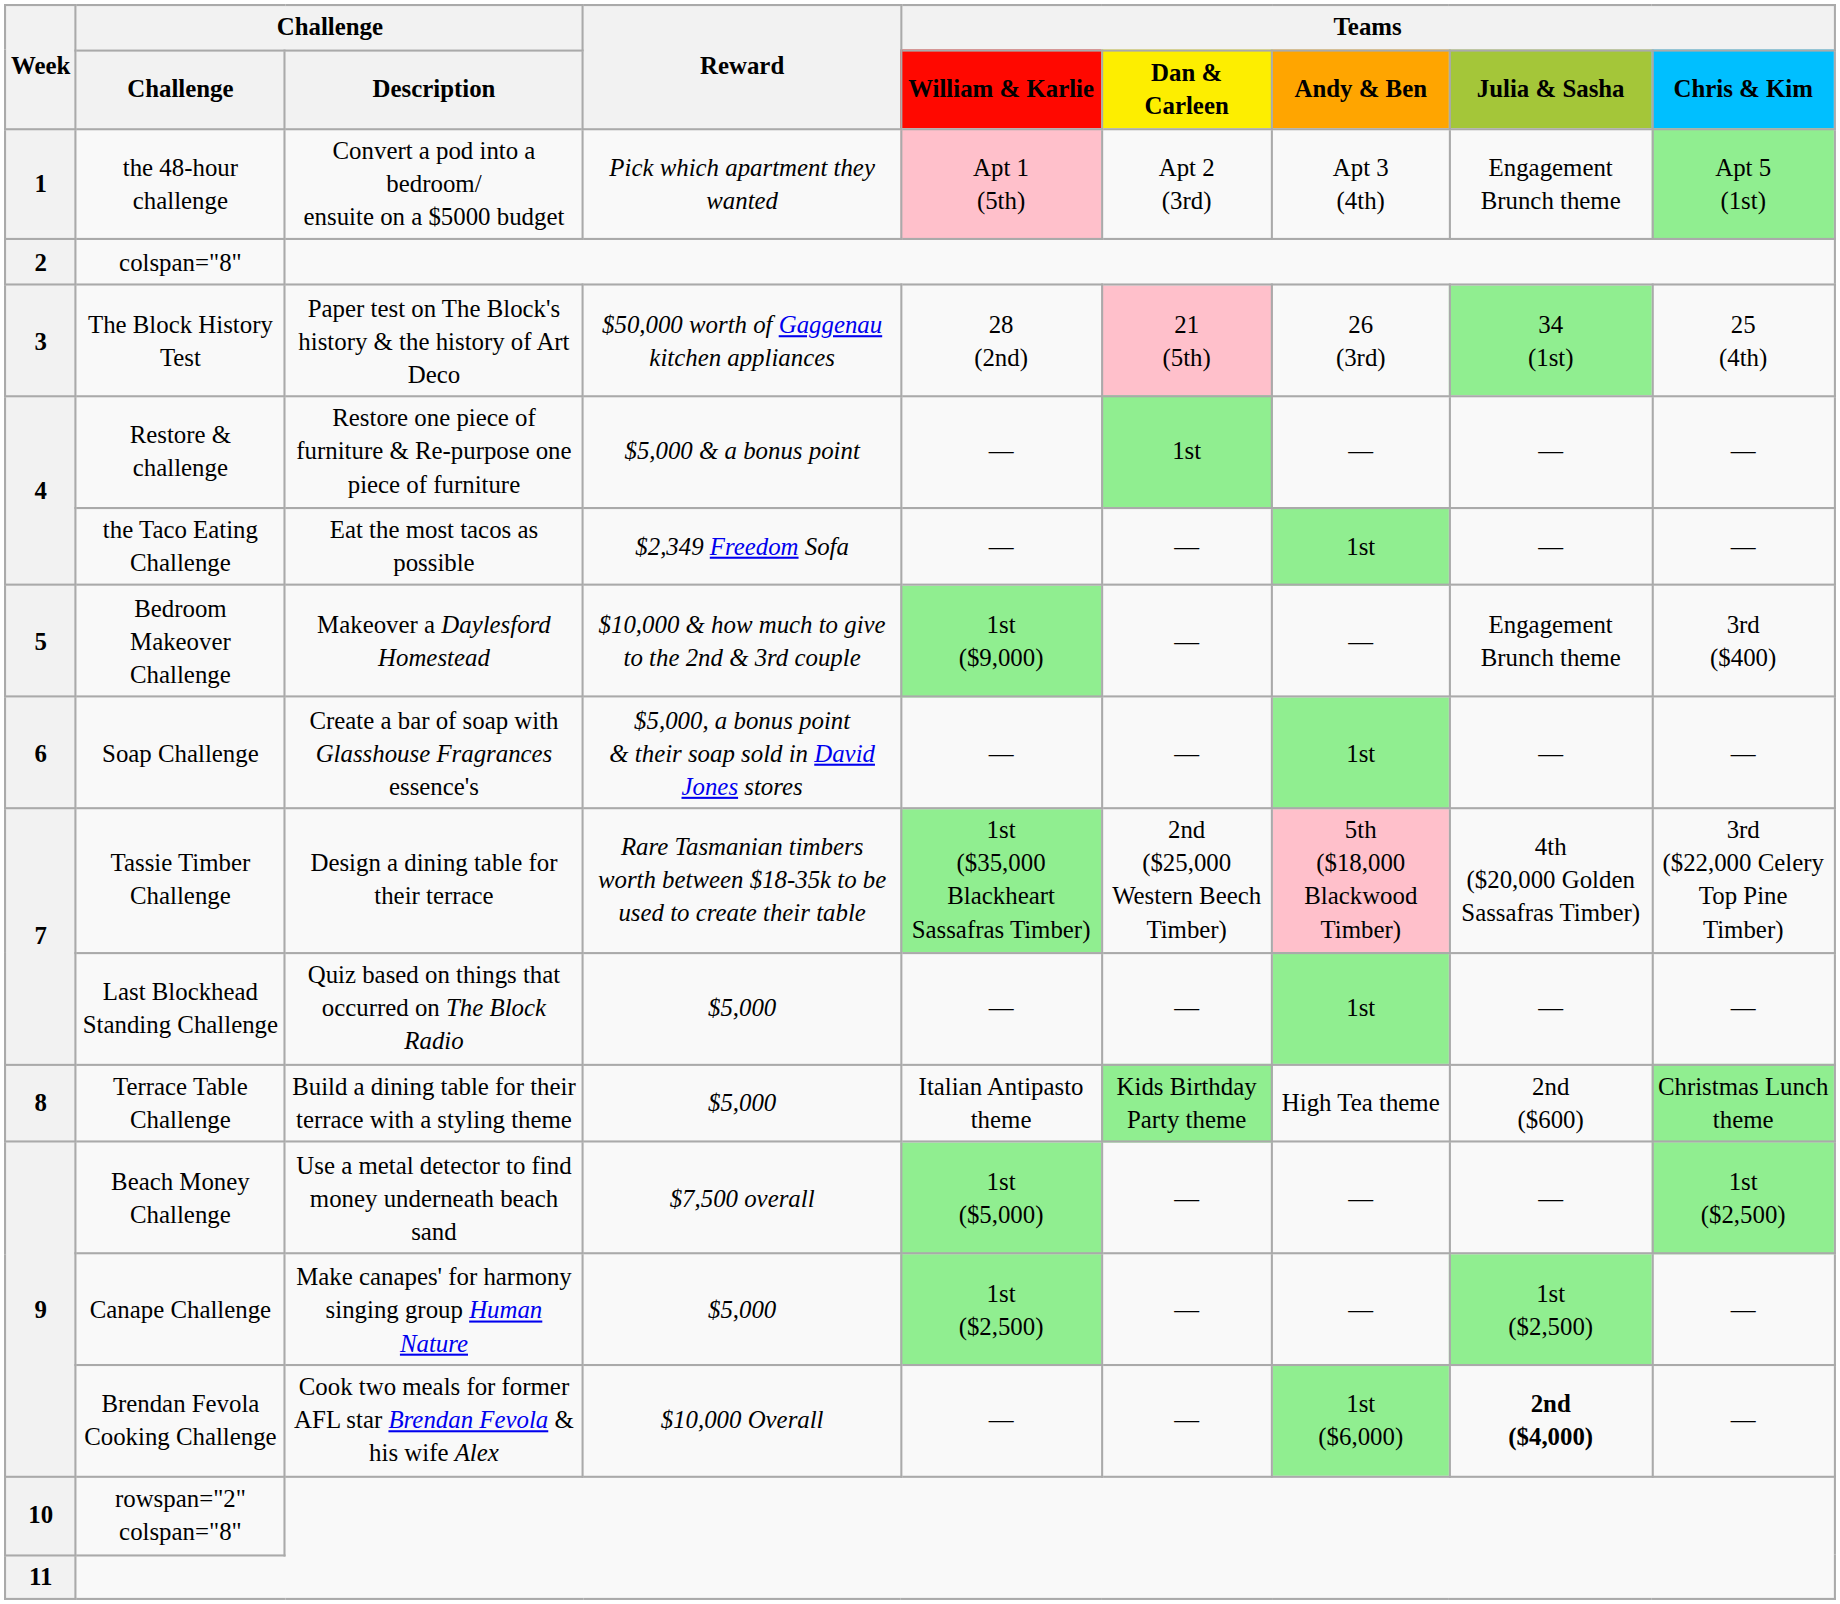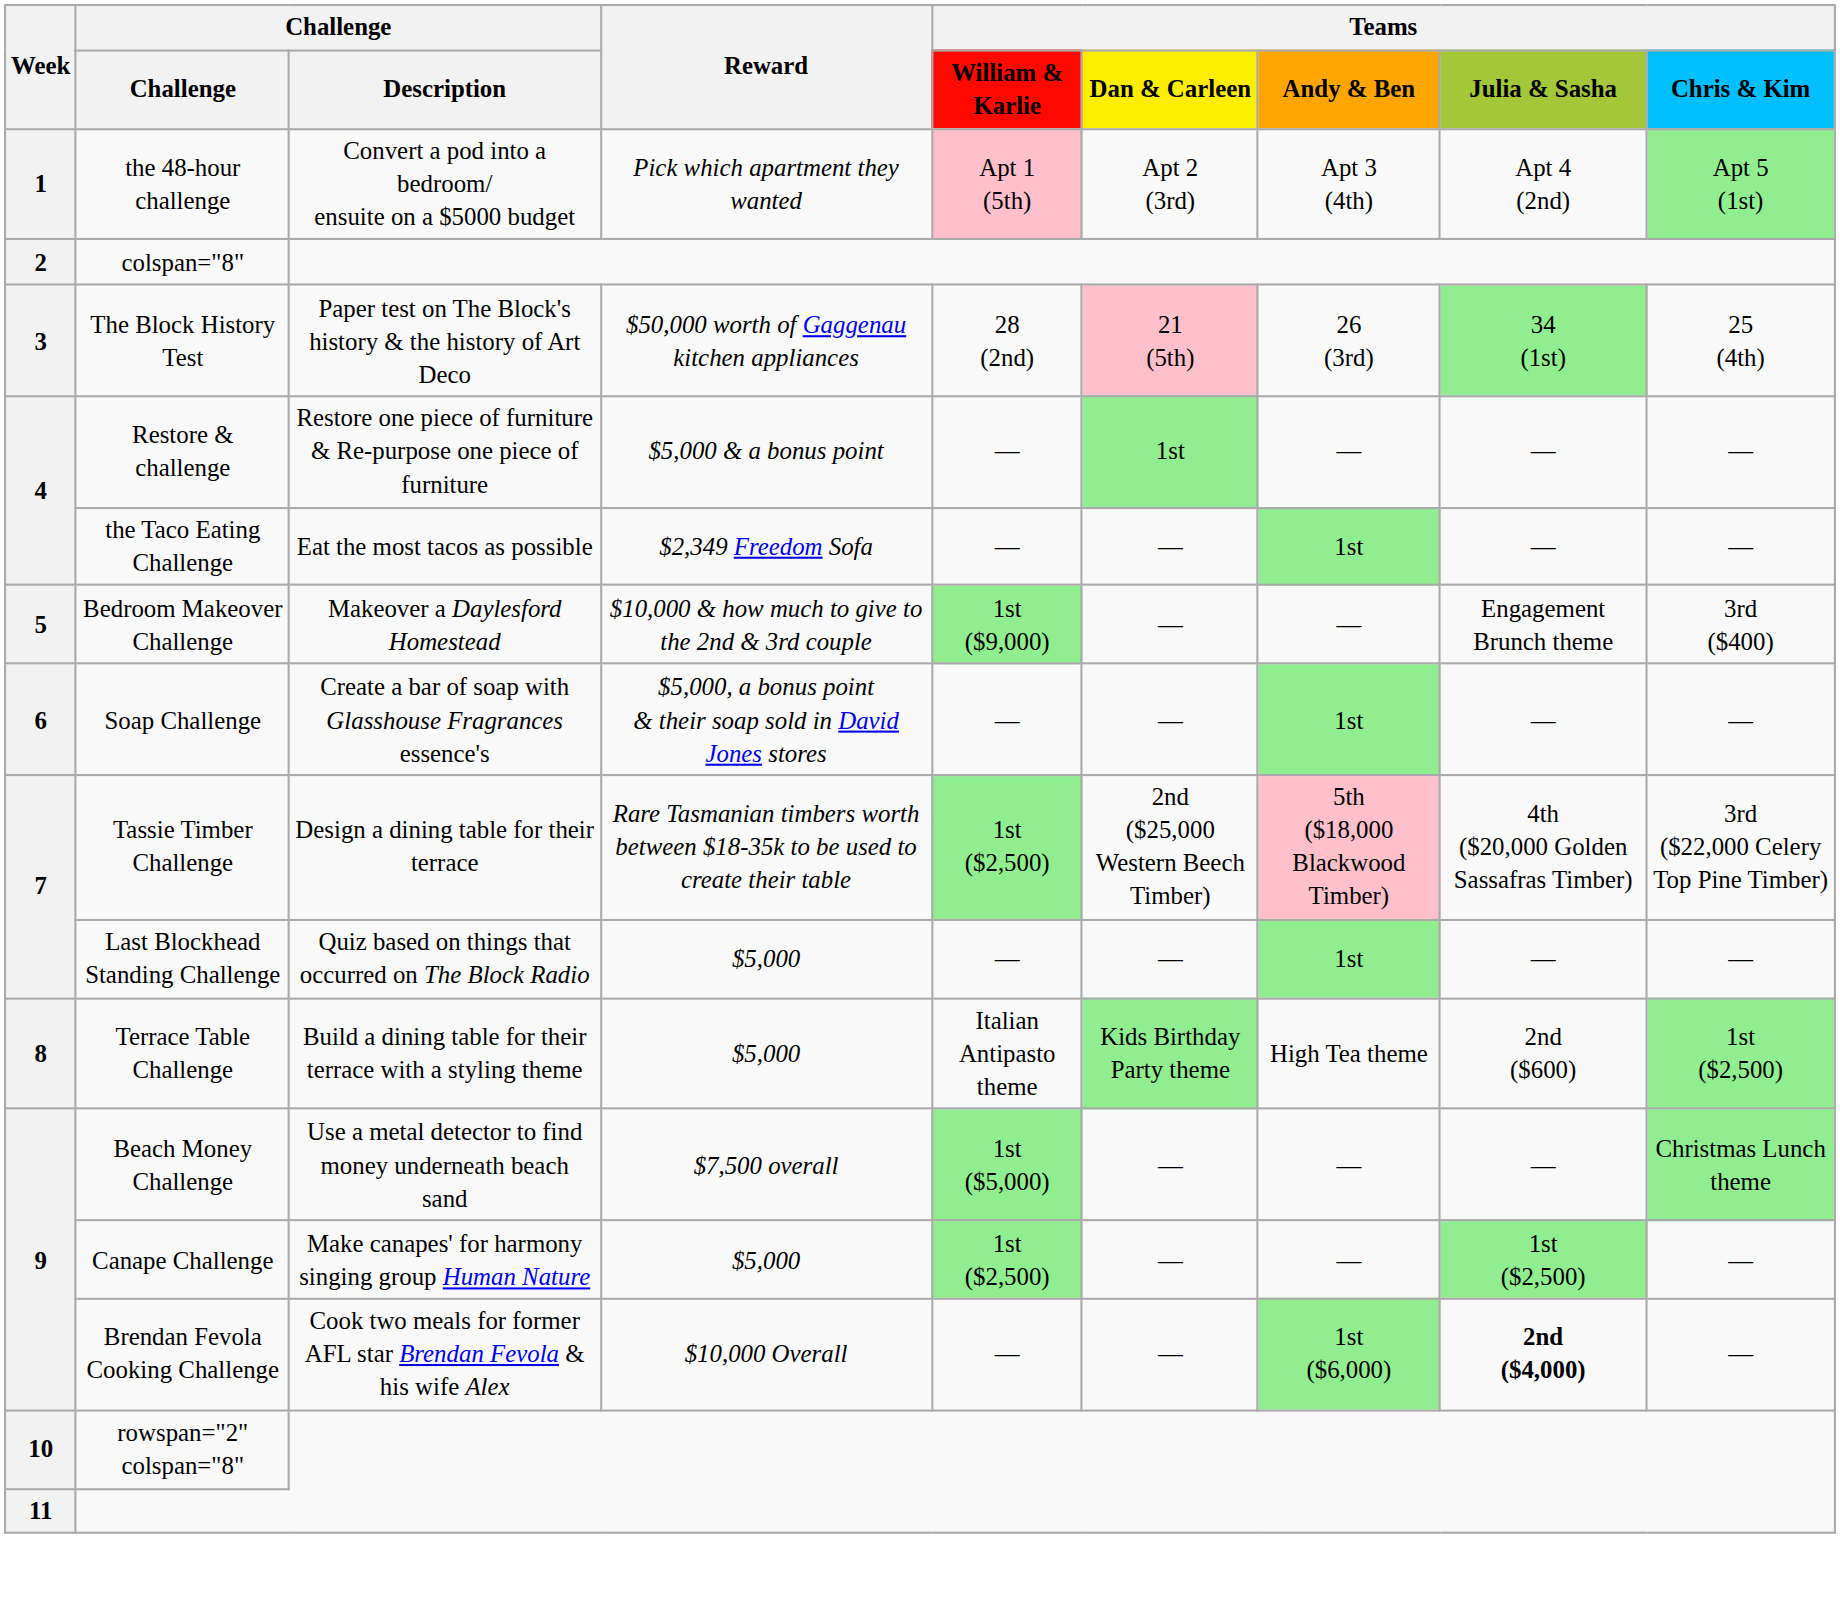the 48-hour challenge | Teams / Julia & Sasha: Engagement Brunch theme -> Apt 4 (2nd)
Tassie Timber Challenge | Teams / William & Karlie: 1st ($35,000 Blackheart Sassafras Timber) -> 1st ($2,500)
Terrace Table Challenge | Teams / Chris & Kim: Christmas Lunch theme -> 1st ($2,500)
Beach Money Challenge | Teams / Chris & Kim: 1st ($2,500) -> Christmas Lunch theme
